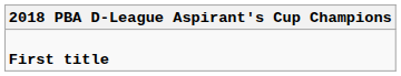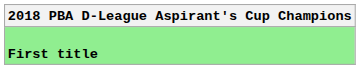row 2 | column 1: no background -> lightgreen background
